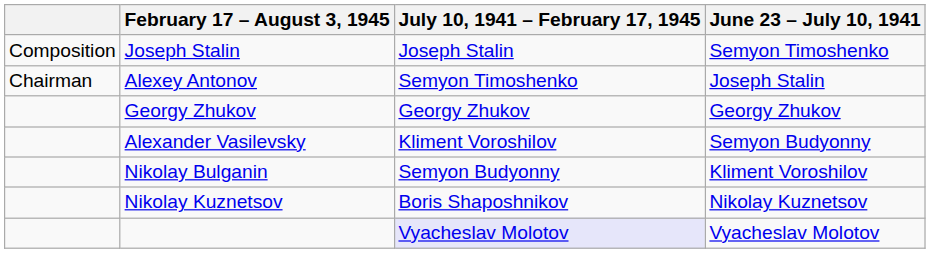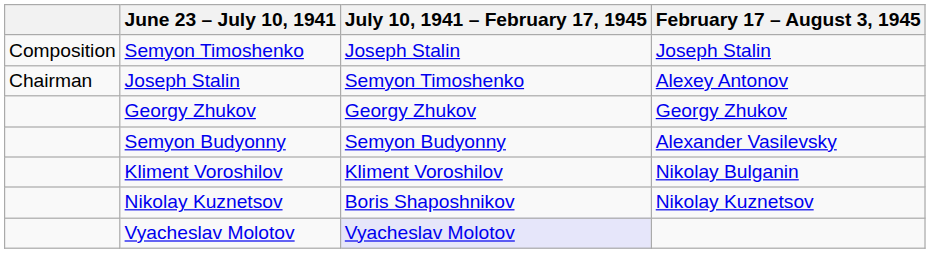columns swapped: June 23 – July 10, 1941 <-> February 17 – August 3, 1945
row 5 | July 10, 1941 – February 17, 1945: Kliment Voroshilov -> Semyon Budyonny
row 6 | July 10, 1941 – February 17, 1945: Semyon Budyonny -> Kliment Voroshilov
